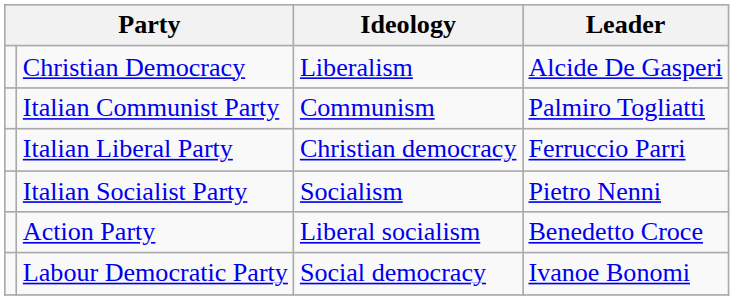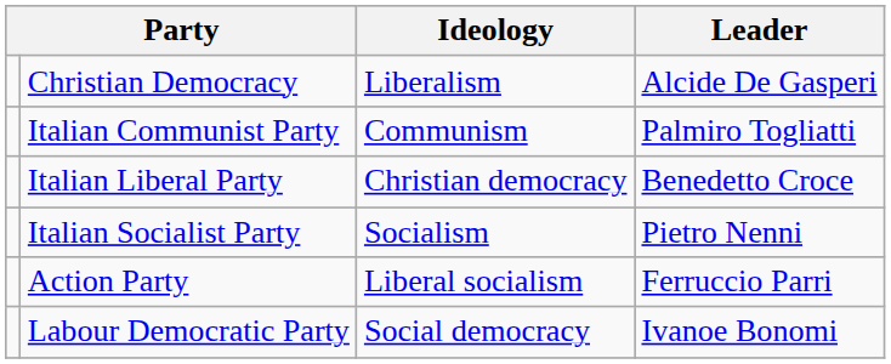Italian Liberal Party | Leader: Ferruccio Parri -> Benedetto Croce
Action Party | Leader: Benedetto Croce -> Ferruccio Parri
